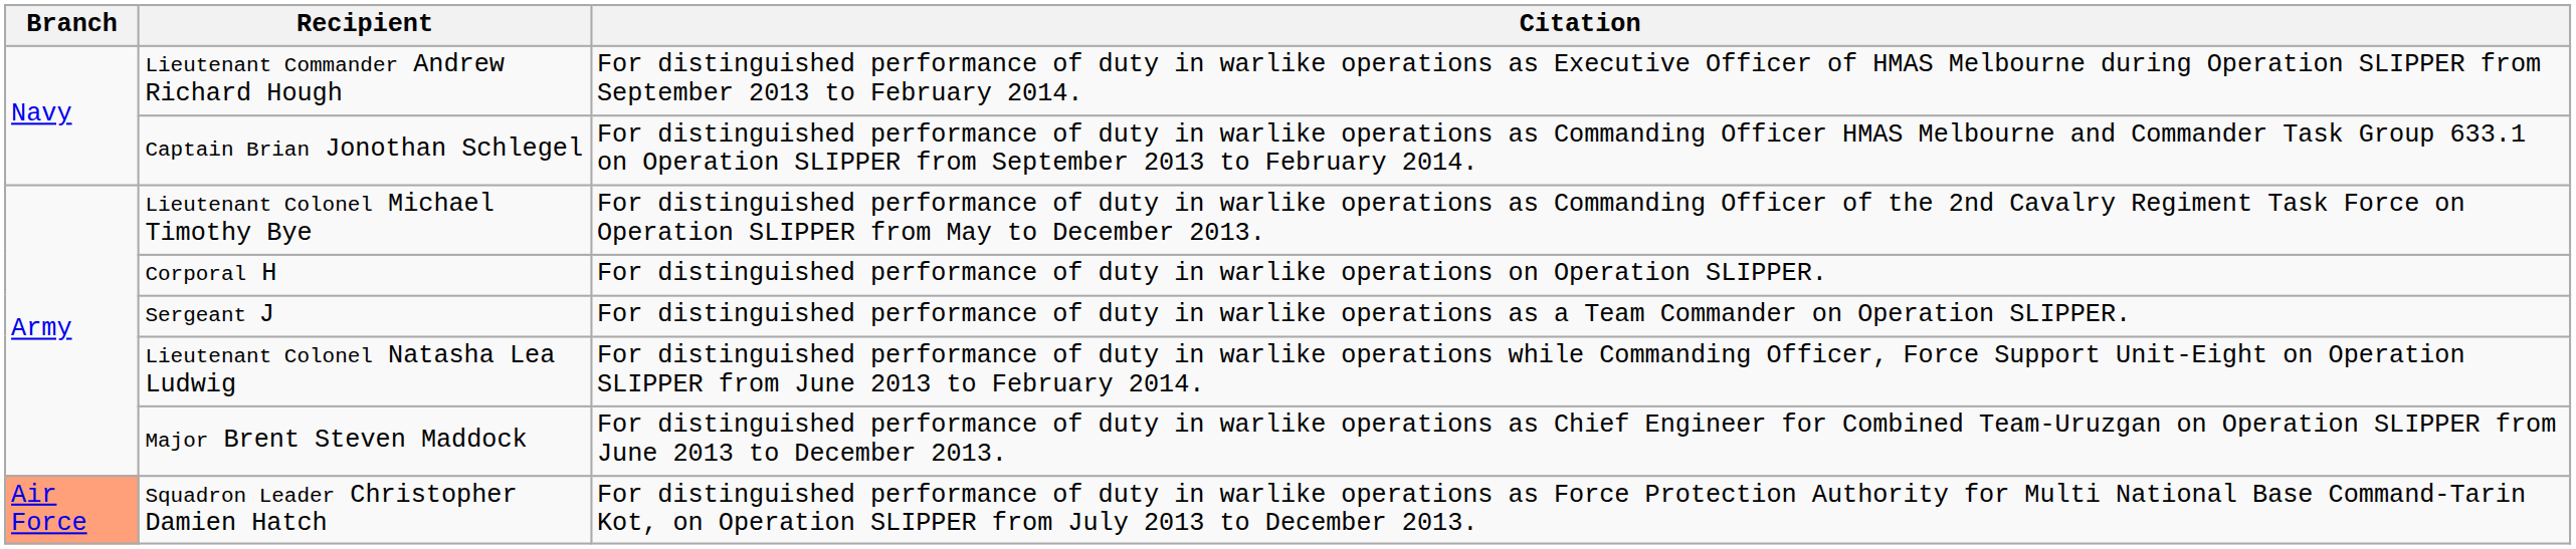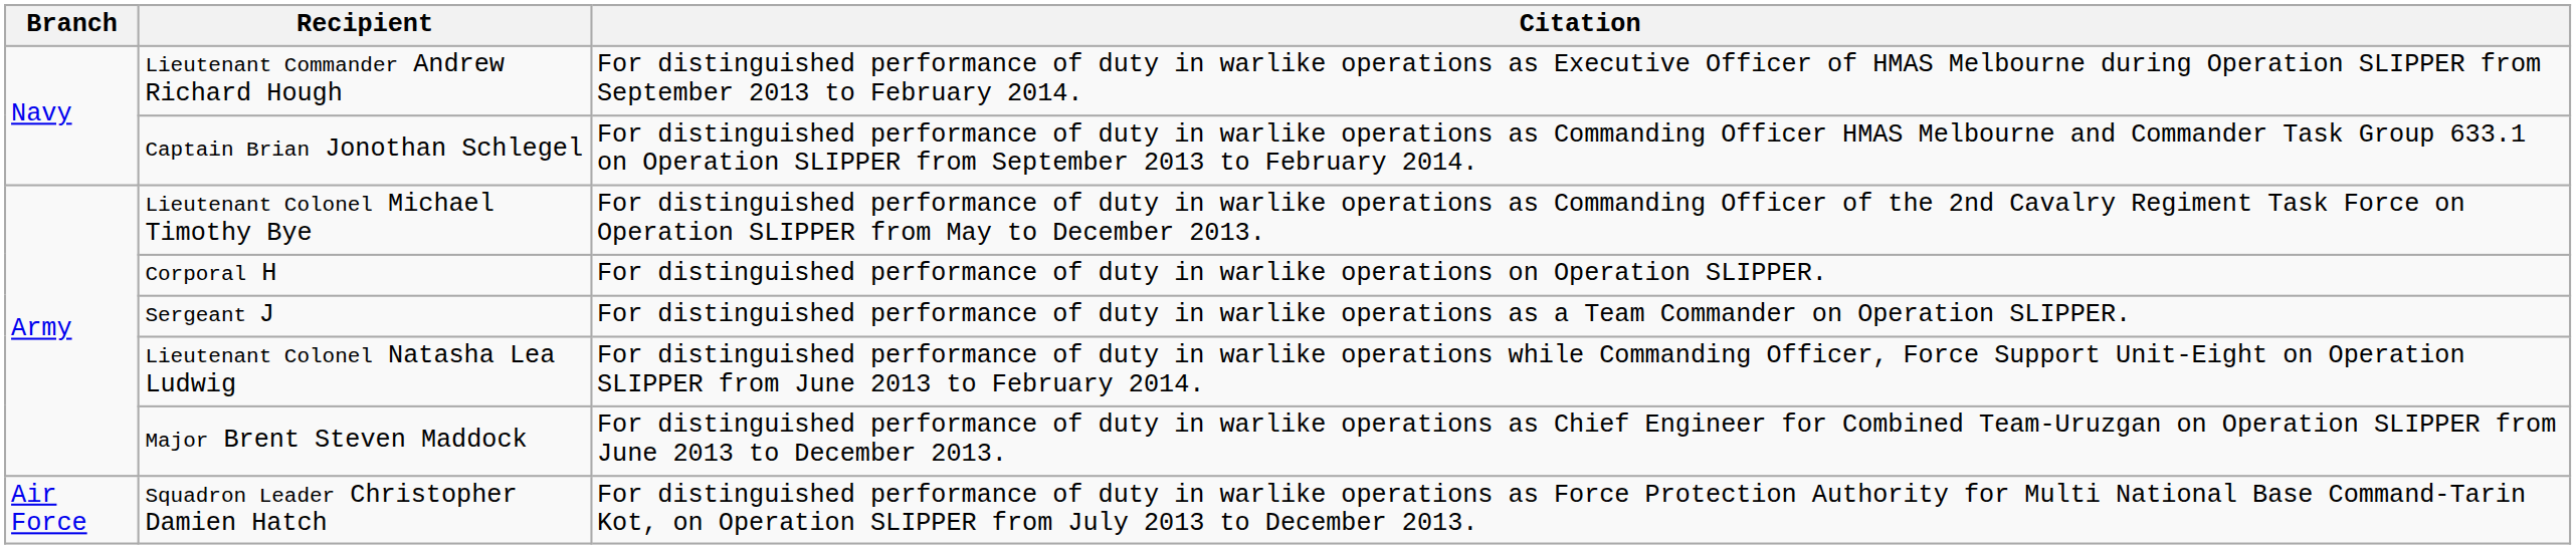Squadron Leader Christopher Damien Hatch | Branch: lightsalmon background -> no background
